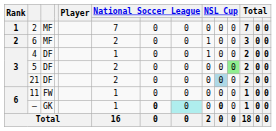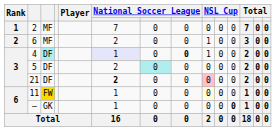4 | column 3: no background -> paleturquoise background
4 | column 6: no background -> lavender background
4 | column 8: normal -> bold
5 | column 7: no background -> paleturquoise background
5 | column 11: lightgreen background -> no background
21 | column 6: normal -> bold
21 | column 9: no background -> pink background
21 | column 10: lightblue background -> no background
11 | column 3: no background -> gold background
11 | column 9: no background -> lightyellow background
— | column 7: bold -> normal
— | column 8: paleturquoise background -> no background
— | column 10: bold -> normal
— | column 11: normal -> bold
